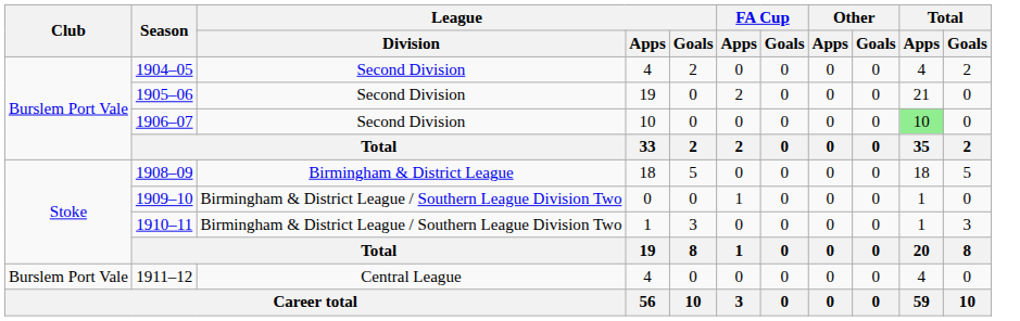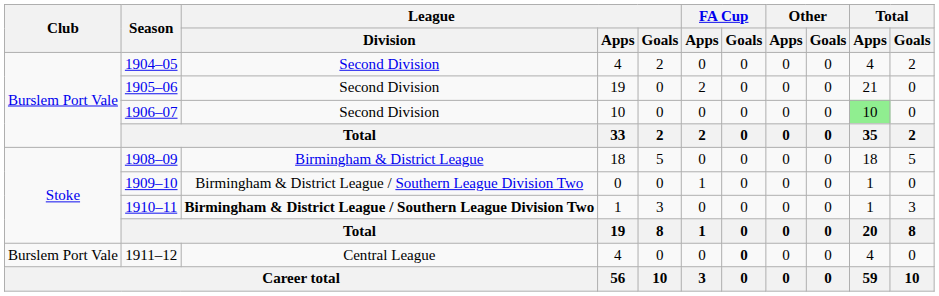1910–11 | League / Division: normal -> bold
1911–12 | FA Cup / Goals: normal -> bold
